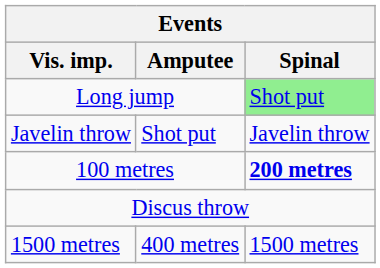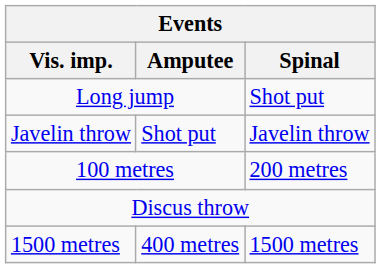Long jump | Spinal: lightgreen background -> no background
100 metres | Spinal: bold -> normal
